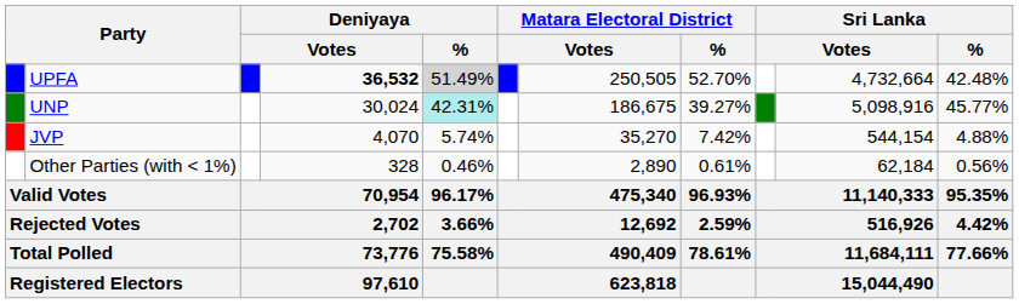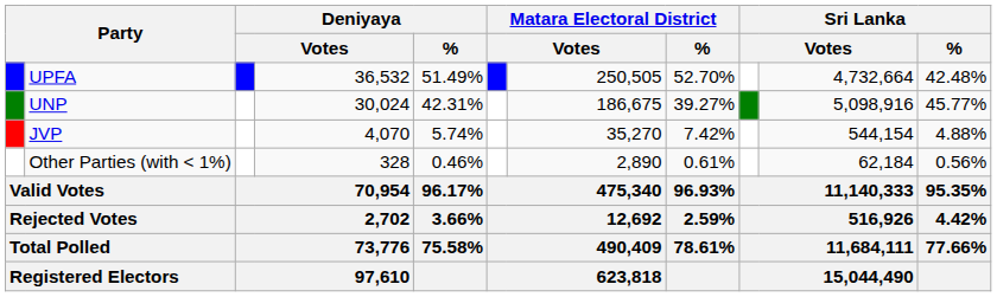UPFA | column 4: bold -> normal
UPFA | Deniyaya / %: lightgrey background -> no background
UNP | Deniyaya / %: paleturquoise background -> no background
